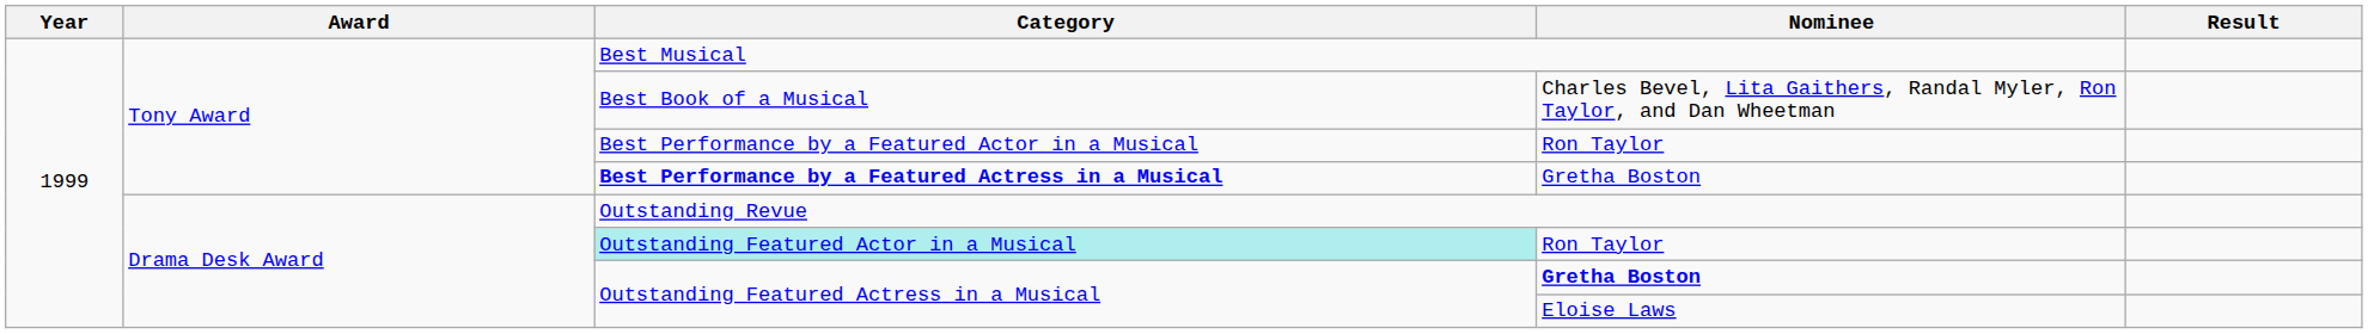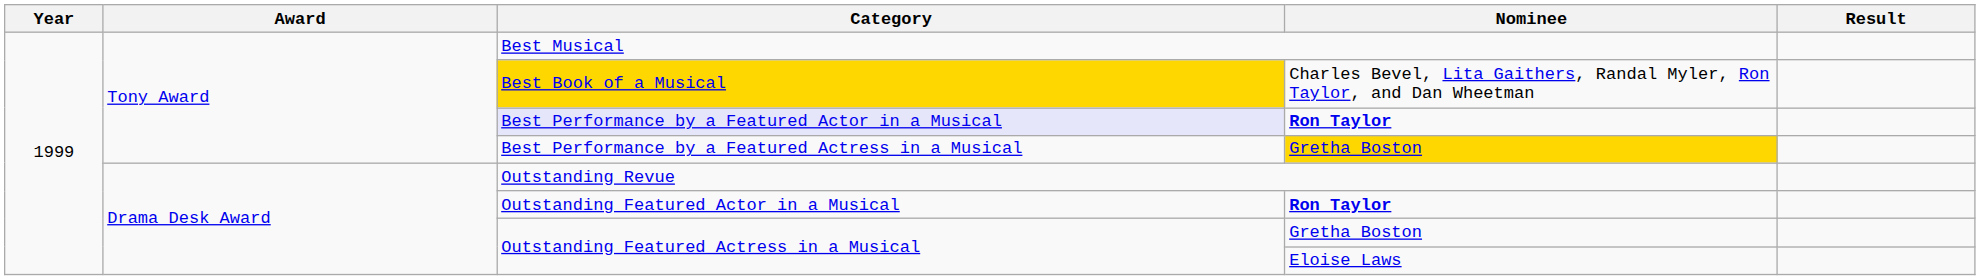Best Book of a Musical | Category: no background -> gold background
Best Performance by a Featured Actor in a Musical | Category: no background -> lavender background
Best Performance by a Featured Actor in a Musical | Nominee: normal -> bold
Best Performance by a Featured Actress in a Musical | Category: bold -> normal
Best Performance by a Featured Actress in a Musical | Nominee: no background -> gold background
Outstanding Featured Actor in a Musical | Category: paleturquoise background -> no background
Outstanding Featured Actor in a Musical | Nominee: normal -> bold
Outstanding Featured Actress in a Musical / Gretha Boston | Nominee: bold -> normal
